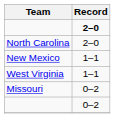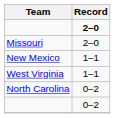row 3 | Team: North Carolina -> Missouri
row 6 | Team: Missouri -> North Carolina
